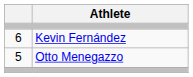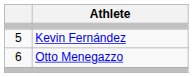row 3 | column 1: 6 -> 5
row 4 | column 1: 5 -> 6
